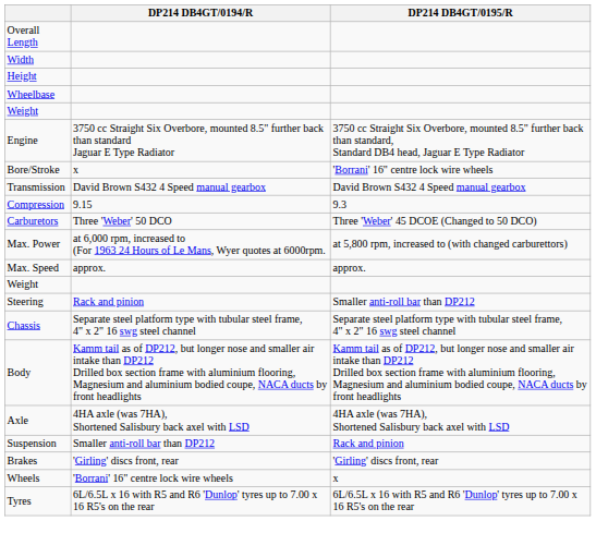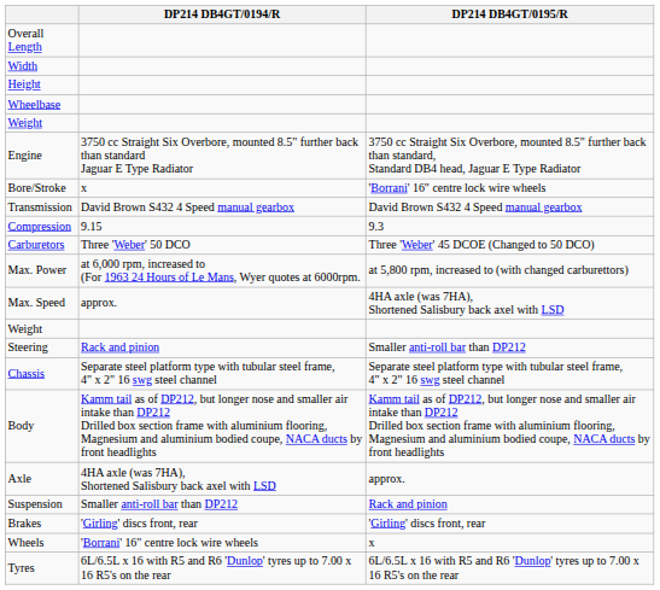Max. Speed | DP214 DB4GT/0195/R: approx. -> 4HA axle (was 7HA), Shortened Salisbury back axel with LSD
Axle | DP214 DB4GT/0195/R: 4HA axle (was 7HA), Shortened Salisbury back axel with LSD -> approx.
